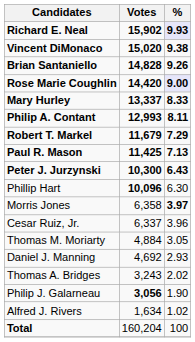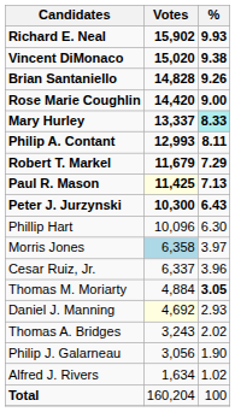Richard E. Neal | %: lavender background -> no background
Rose Marie Coughlin | %: lavender background -> no background
Mary Hurley | %: no background -> paleturquoise background
Paul R. Mason | Votes: no background -> lightyellow background
Phillip Hart | Votes: bold -> normal
Morris Jones | Votes: no background -> lightblue background
Morris Jones | %: bold -> normal
Thomas M. Moriarty | %: normal -> bold
Daniel J. Manning | Votes: no background -> lightyellow background
Philip J. Galarneau | Votes: bold -> normal
